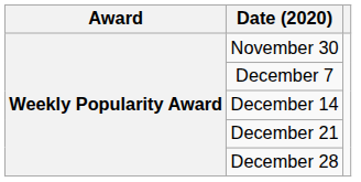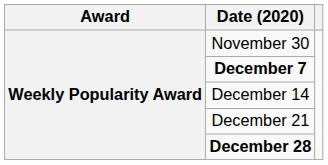December 7 | Date (2020): normal -> bold
December 28 | Date (2020): normal -> bold
